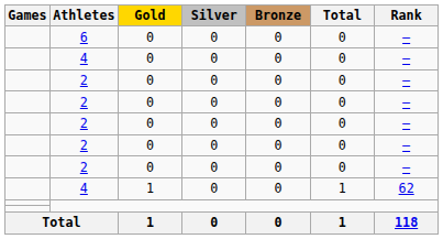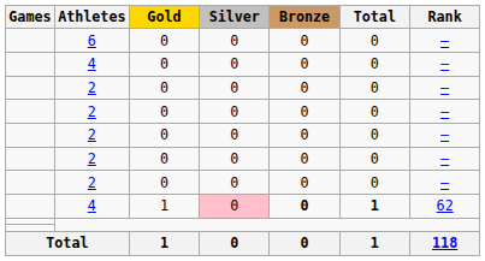4 / 1 | Silver: no background -> pink background
4 / 1 | Bronze: normal -> bold
4 / 1 | Total: normal -> bold
